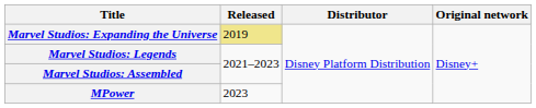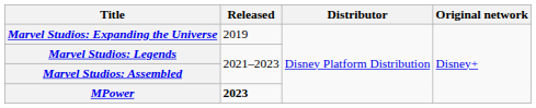Marvel Studios: Expanding the Universe | Released: khaki background -> no background
MPower | Released: normal -> bold
